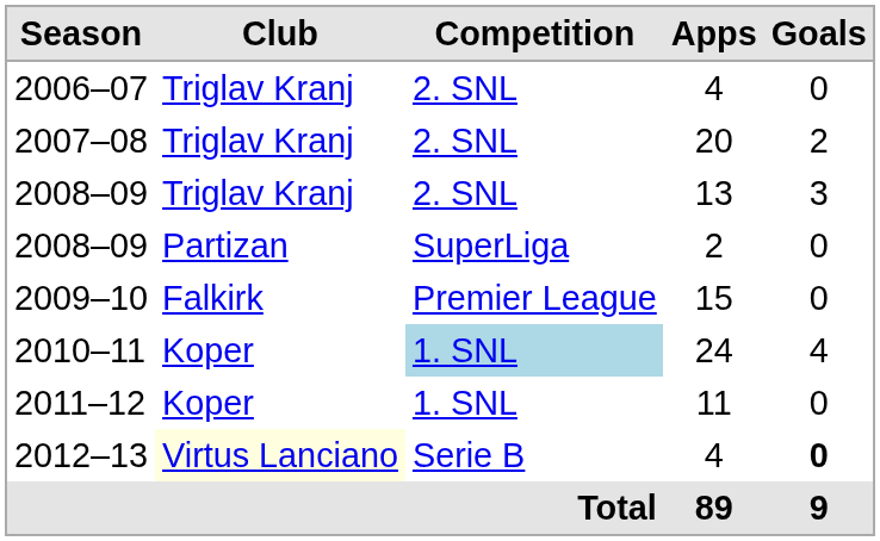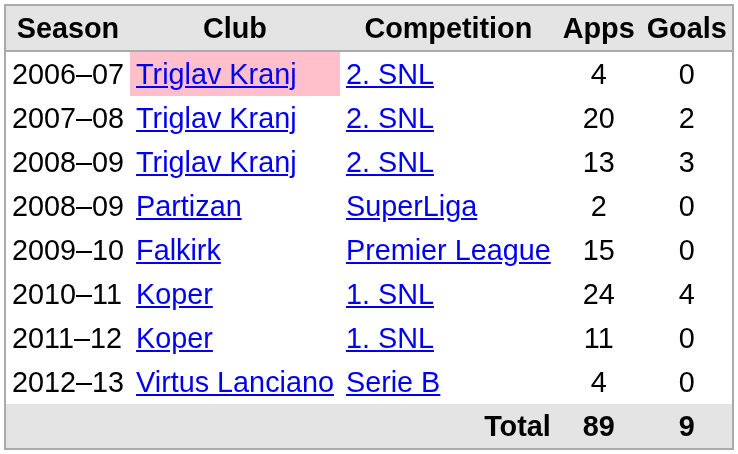2006–07 | Club: no background -> pink background
2010–11 | Competition: lightblue background -> no background
2012–13 | Club: lightyellow background -> no background
2012–13 | Goals: bold -> normal
